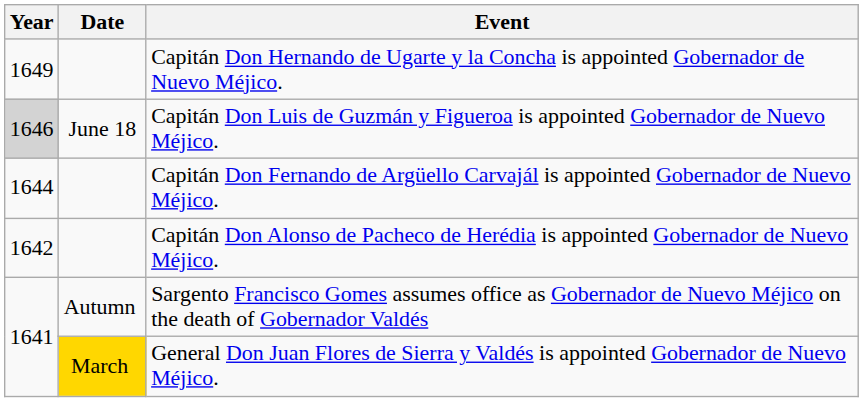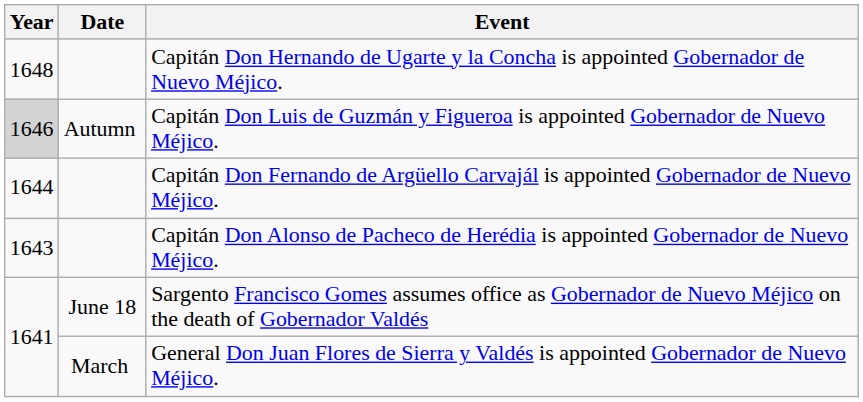row 2 | Year: 1649 -> 1648
row 3 | Date: June 18 -> Autumn
row 5 | Year: 1642 -> 1643
row 6 | Date: Autumn -> June 18
row 7 | Date: gold background -> no background
